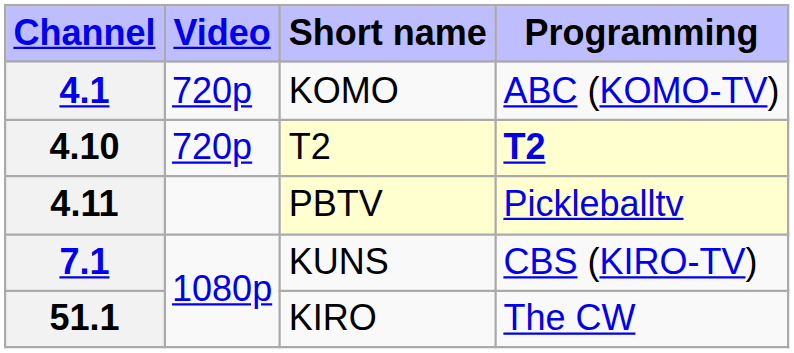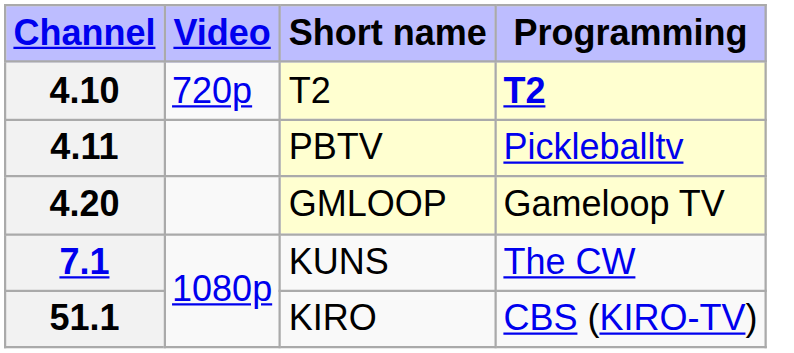- row: 4.1 | 720p | KOMO | ABC (KOMO-TV)
+ row: 4.20 | GMLOOP | Gameloop TV
7.1 | Programming: CBS (KIRO-TV) -> The CW
51.1 | Programming: The CW -> CBS (KIRO-TV)
